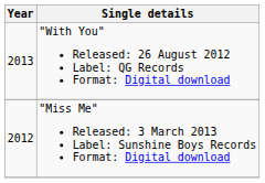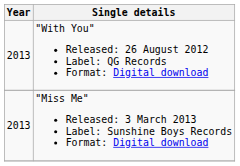row 3 | Year: 2012 -> 2013
